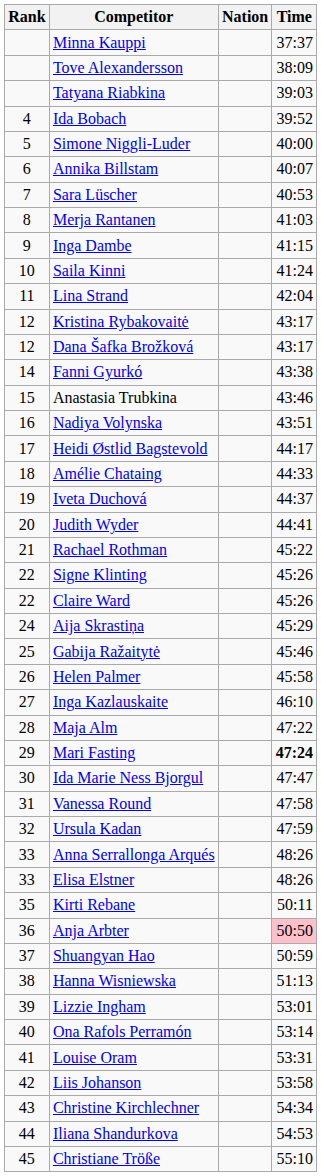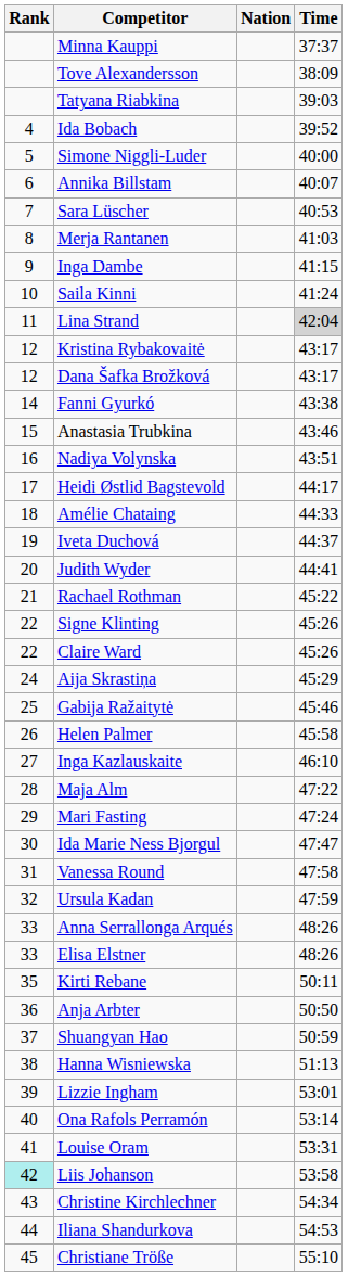Lina Strand | Time: no background -> lightgrey background
Mari Fasting | Time: bold -> normal
Anja Arbter | Time: pink background -> no background
Liis Johanson | Rank: no background -> paleturquoise background
